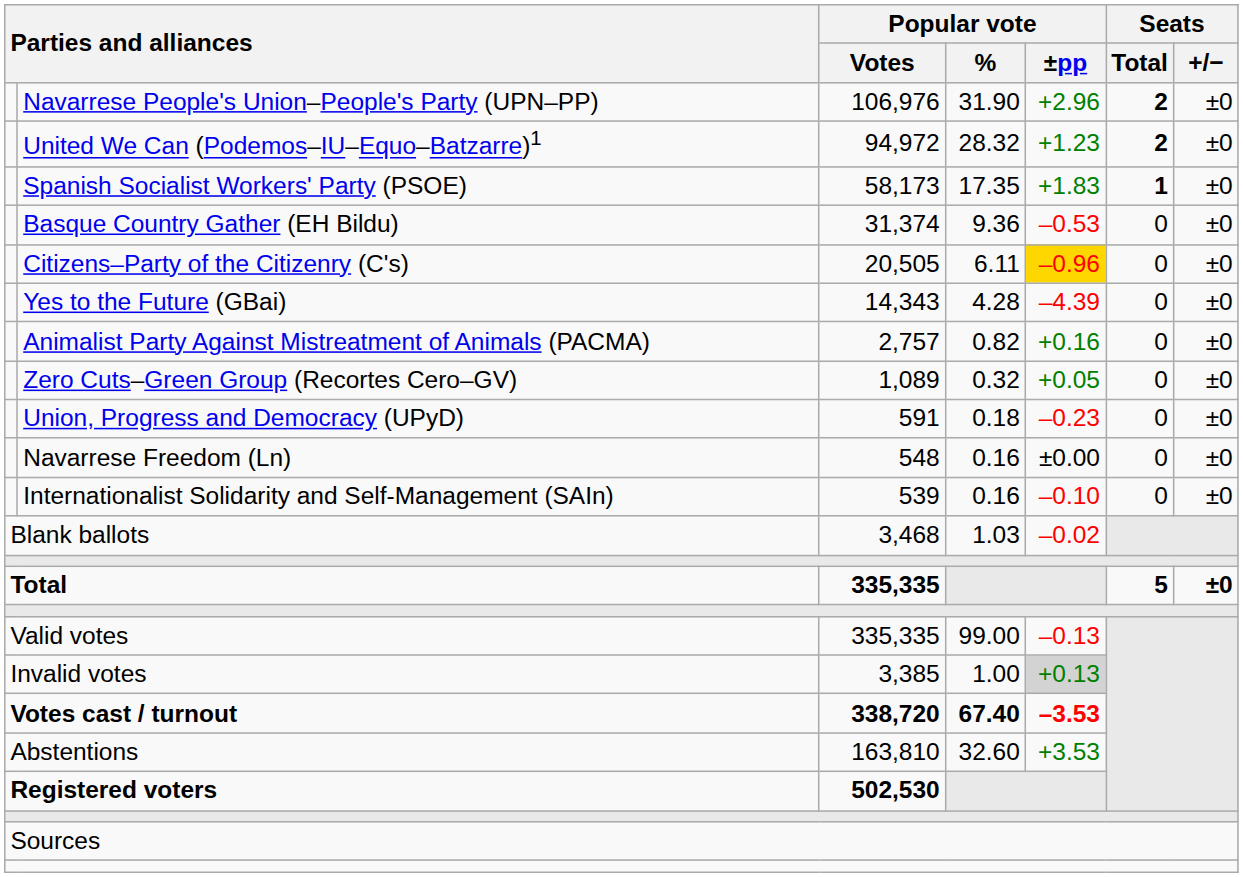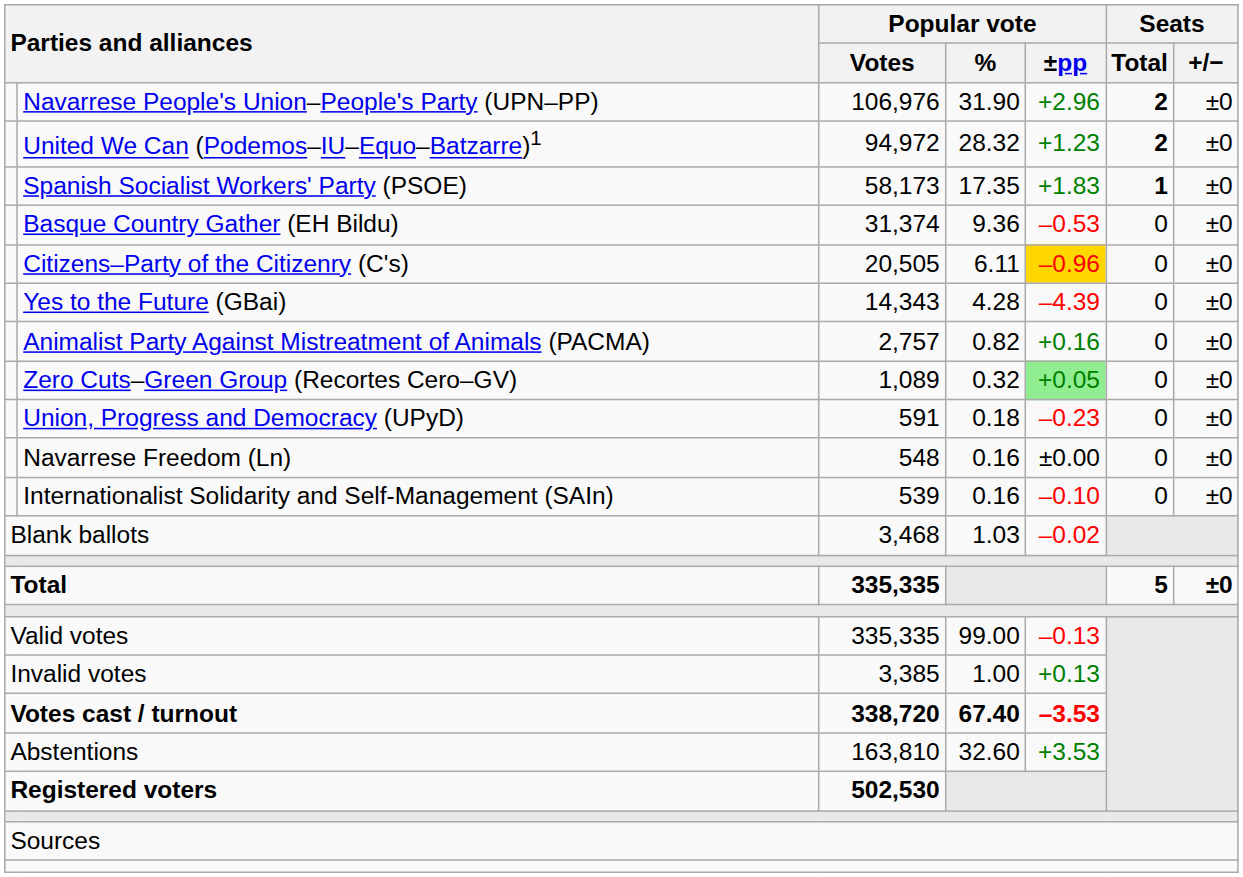Zero Cuts–Green Group (Recortes Cero–GV) | Popular vote / ±pp: no background -> lightgreen background
Invalid votes | Popular vote / ±pp: lightgrey background -> no background
